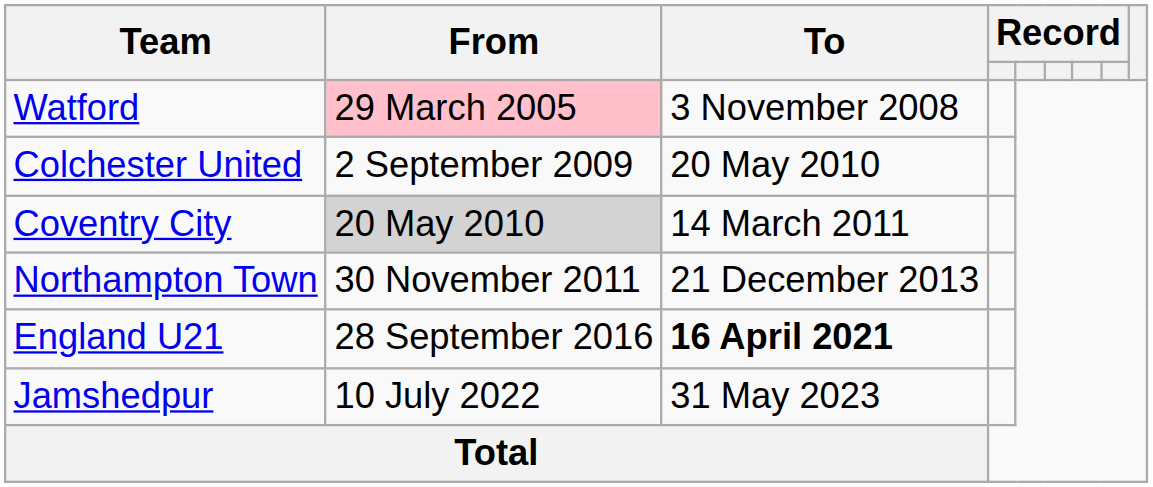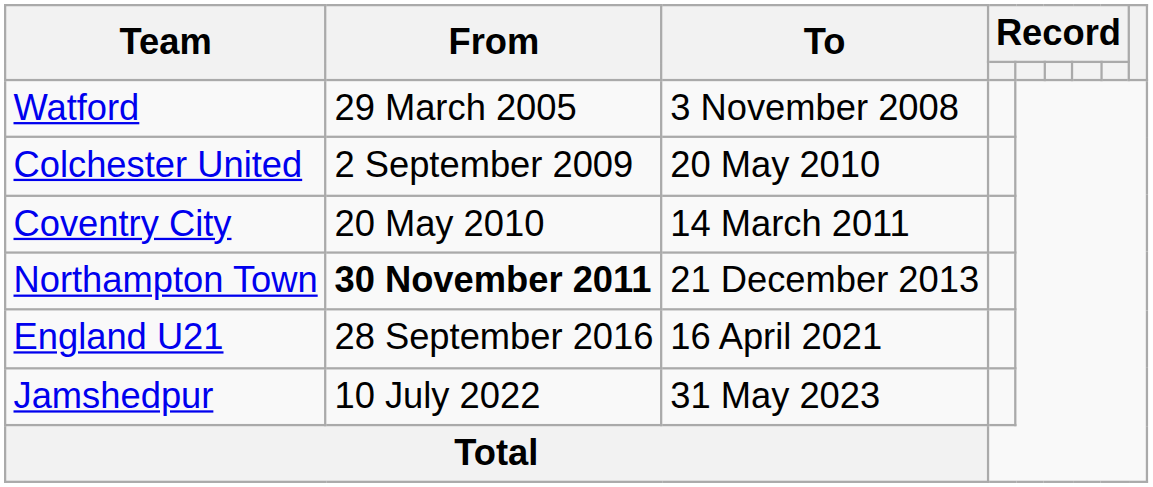Watford | From: pink background -> no background
Coventry City | From: lightgrey background -> no background
Northampton Town | From: normal -> bold
England U21 | To: bold -> normal
